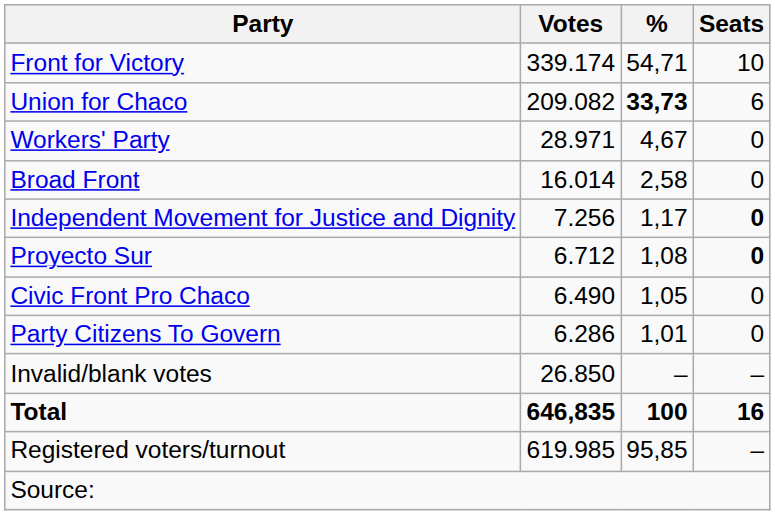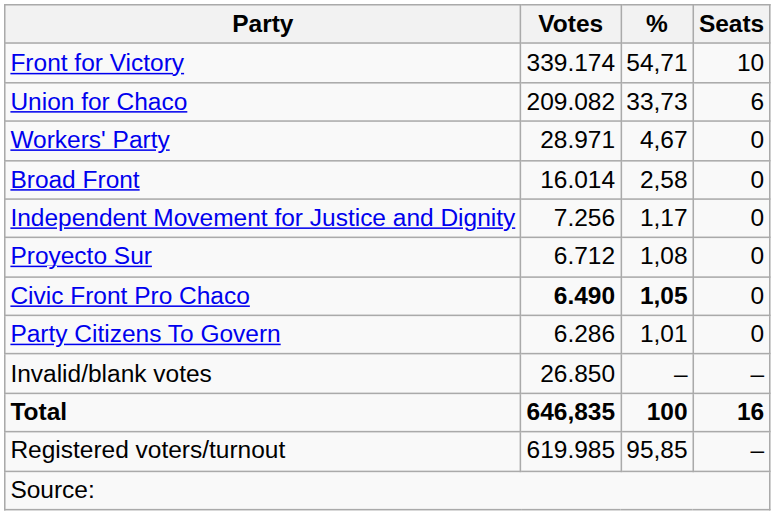Union for Chaco | %: bold -> normal
Independent Movement for Justice and Dignity | Seats: bold -> normal
Proyecto Sur | Seats: bold -> normal
Civic Front Pro Chaco | Votes: normal -> bold
Civic Front Pro Chaco | %: normal -> bold
